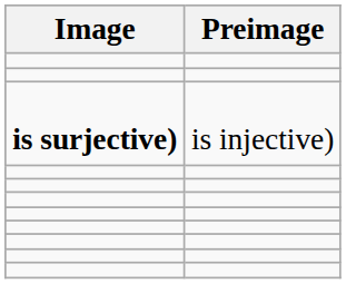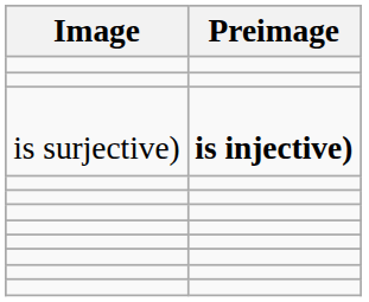row 4 | Image: bold -> normal
row 4 | Preimage: normal -> bold
